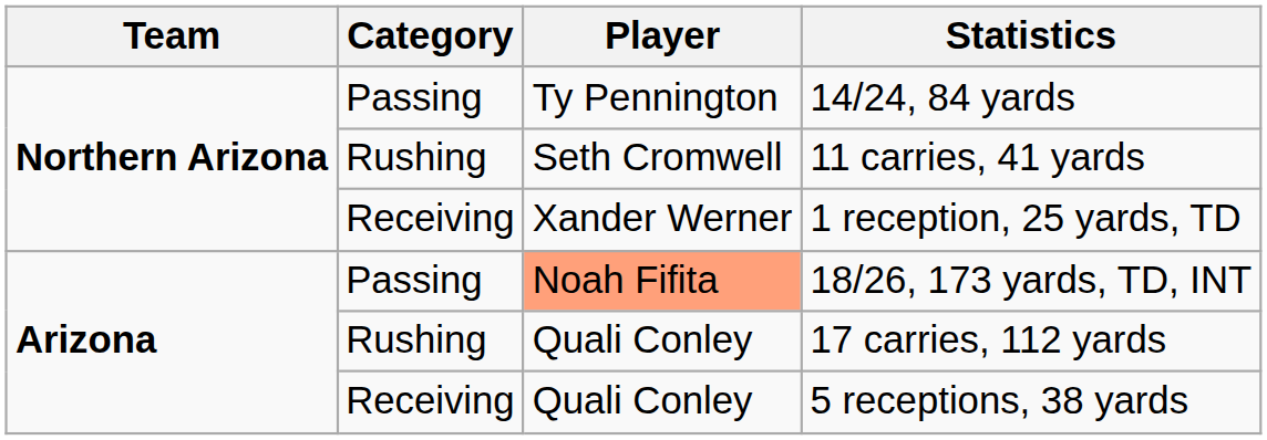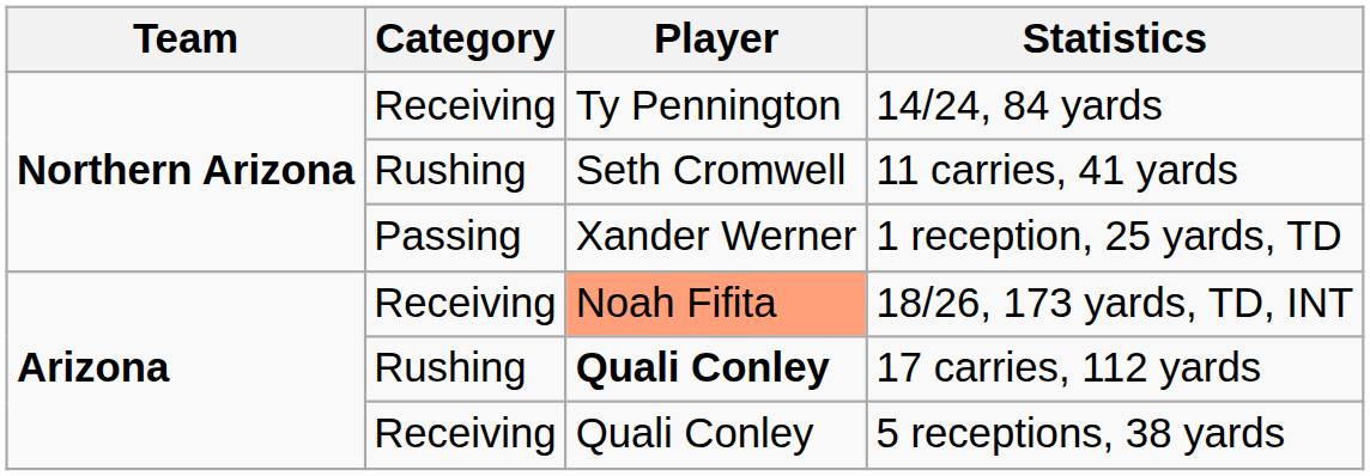14/24, 84 yards | Category: Passing -> Receiving
1 reception, 25 yards, TD | Category: Receiving -> Passing
18/26, 173 yards, TD, INT | Category: Passing -> Receiving
17 carries, 112 yards | Player: normal -> bold
